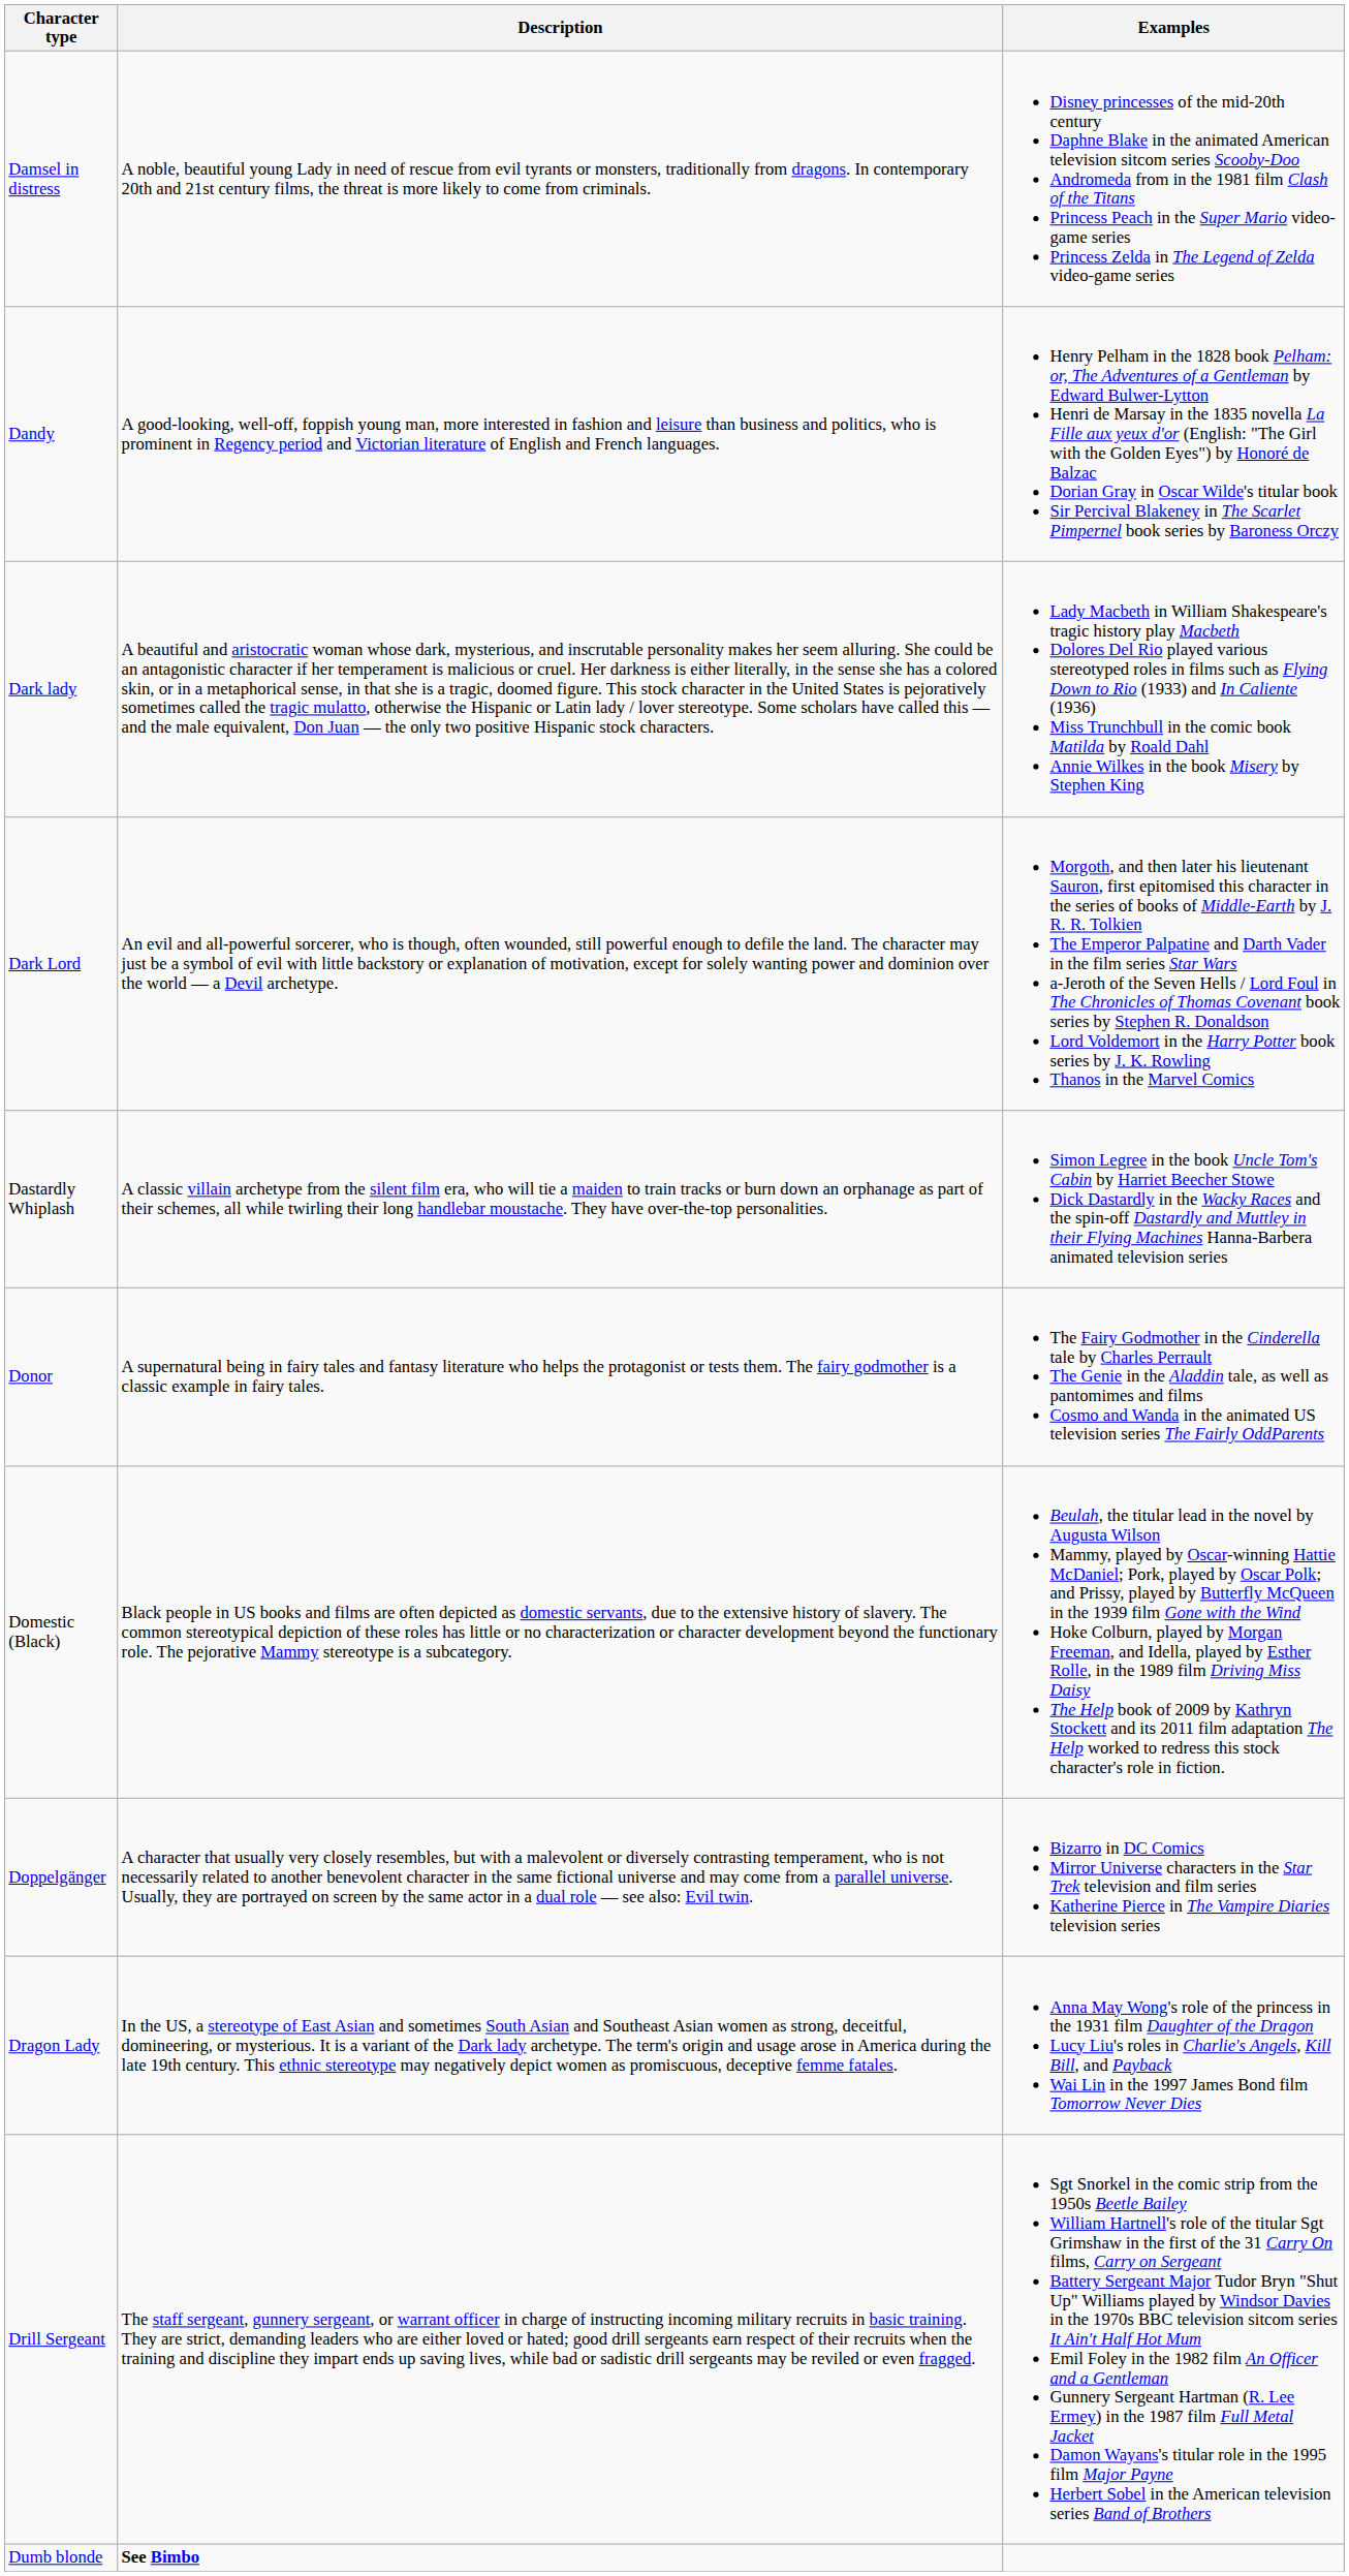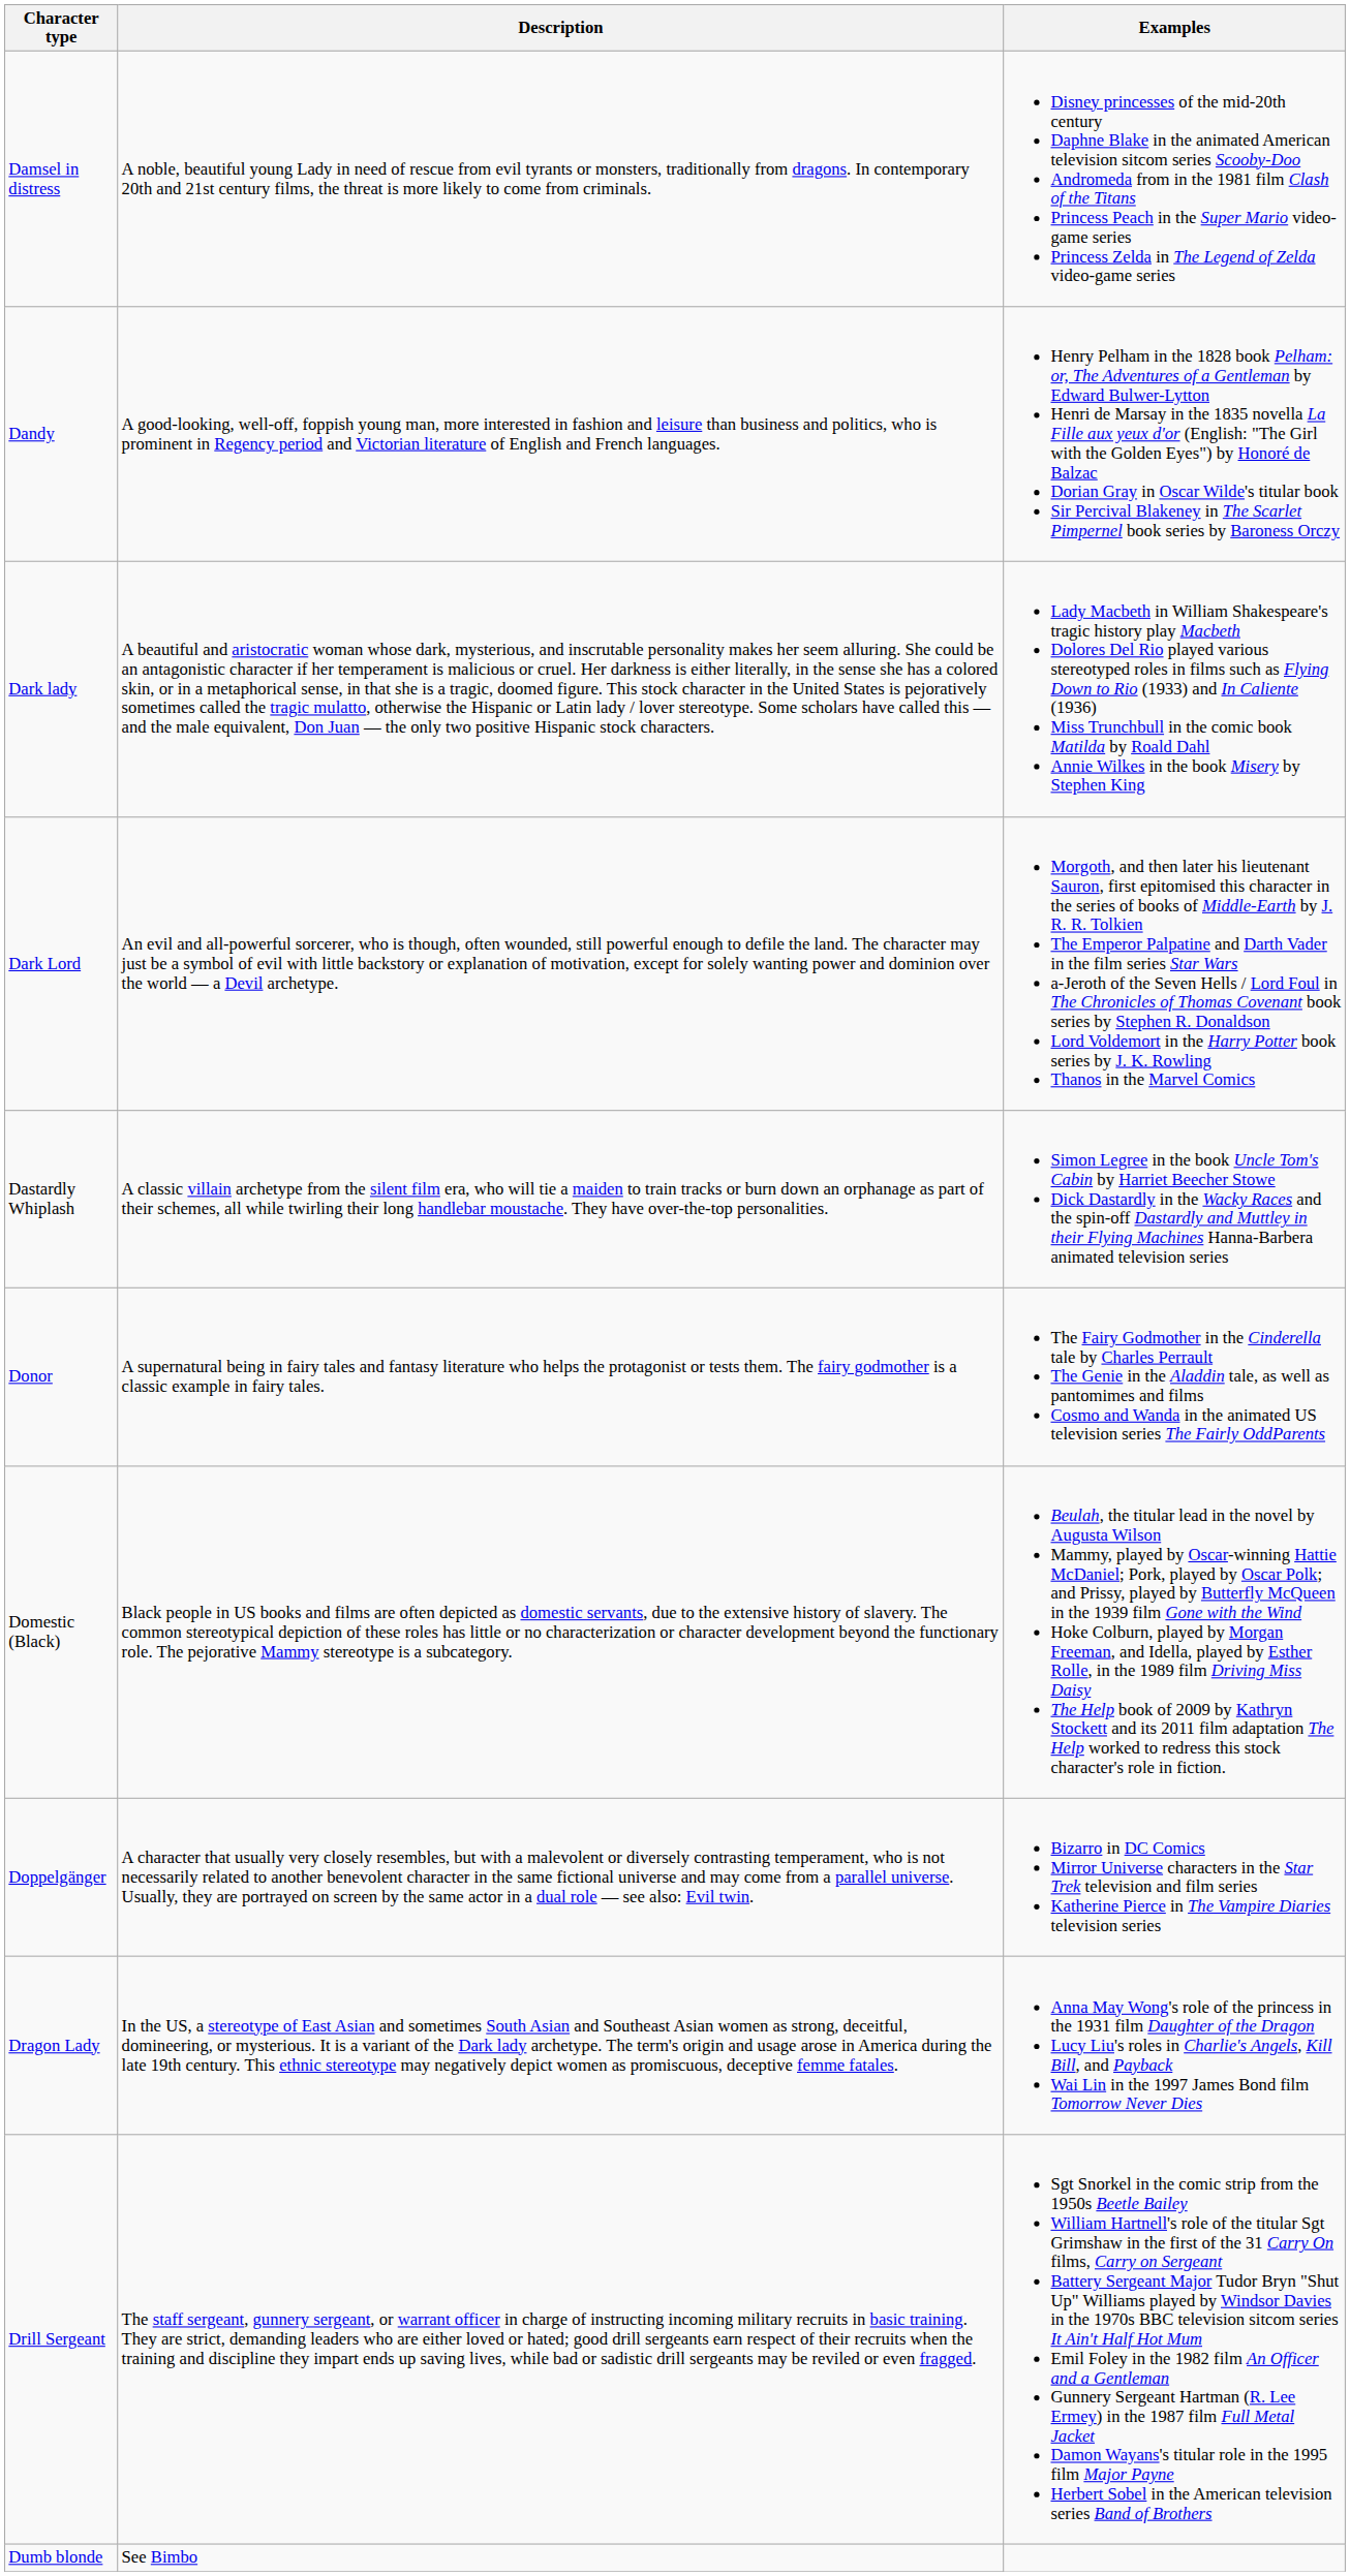Dumb blonde | Description: bold -> normal
